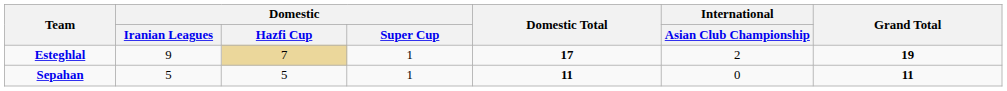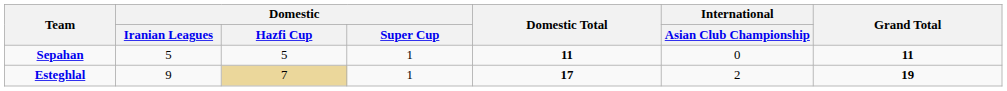rows swapped: Esteghlal <-> Sepahan
